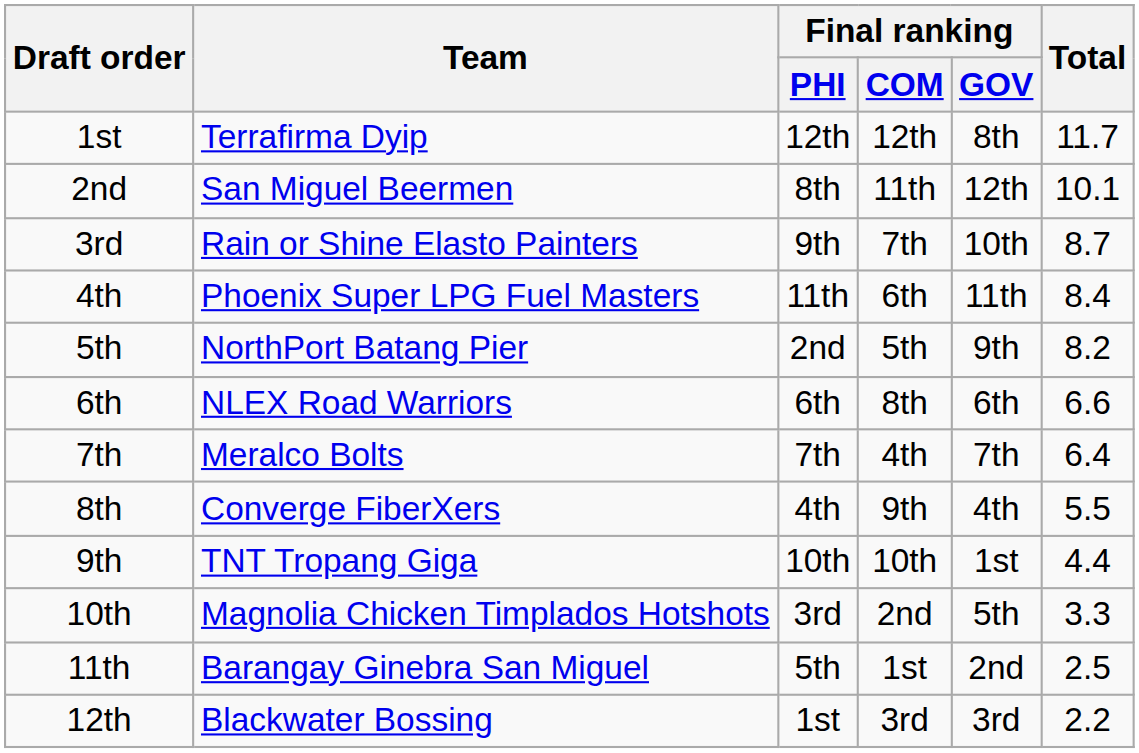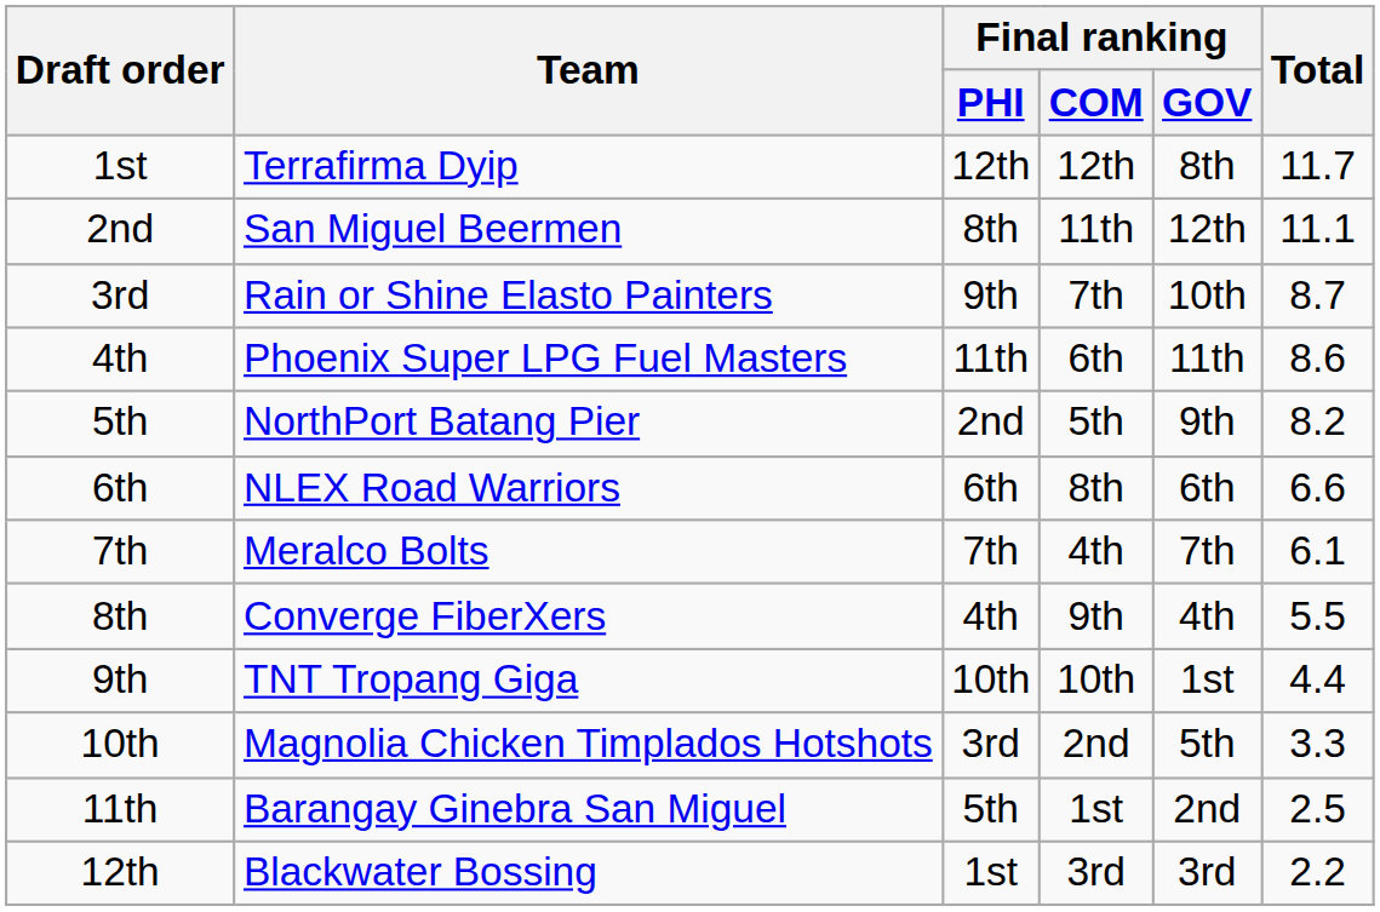row 4 | Total: 10.1 -> 11.1
row 6 | Total: 8.4 -> 8.6
row 9 | Total: 6.4 -> 6.1
